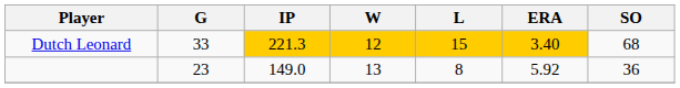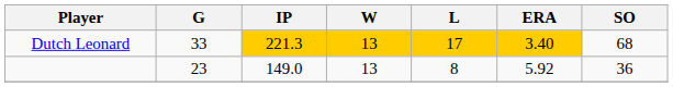Dutch Leonard | W: 12 -> 13
Dutch Leonard | L: 15 -> 17
